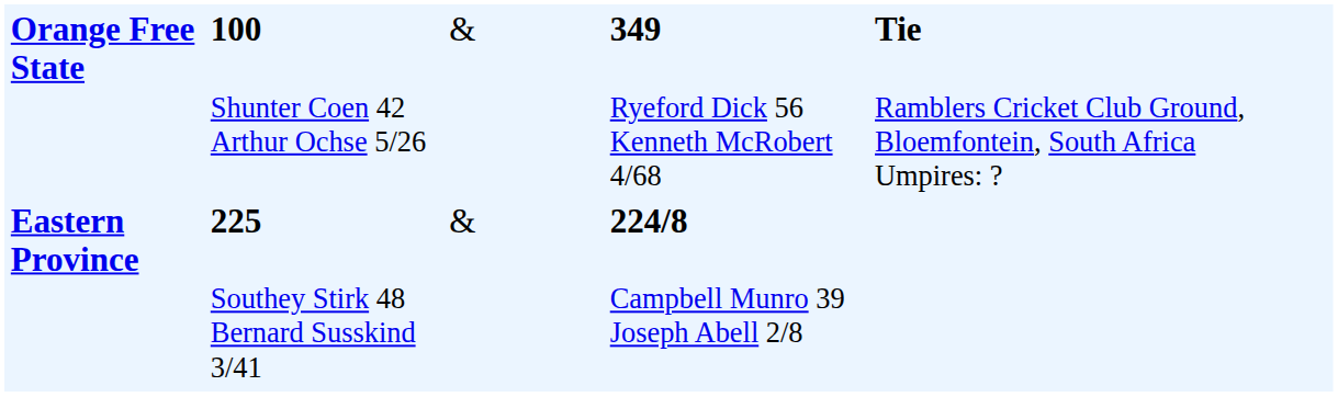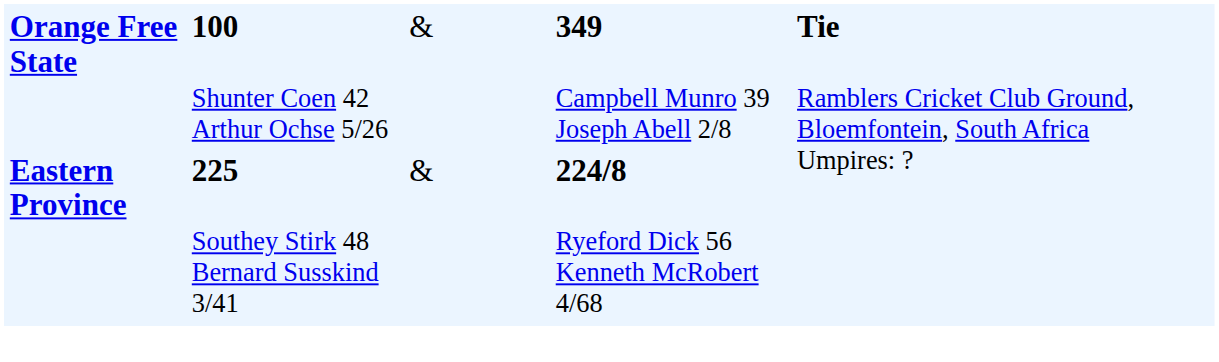Shunter Coen 42 Arthur Ochse 5/26 | column 4: Ryeford Dick 56 Kenneth McRobert 4/68 -> Campbell Munro 39 Joseph Abell 2/8
Southey Stirk 48 Bernard Susskind 3/41 | column 4: Campbell Munro 39 Joseph Abell 2/8 -> Ryeford Dick 56 Kenneth McRobert 4/68
